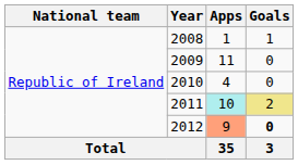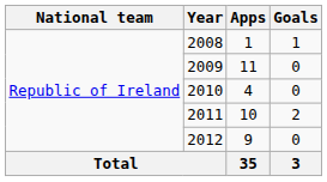2011 | Apps: paleturquoise background -> no background
2011 | Goals: khaki background -> no background
2012 | Apps: lightsalmon background -> no background
2012 | Goals: bold -> normal
